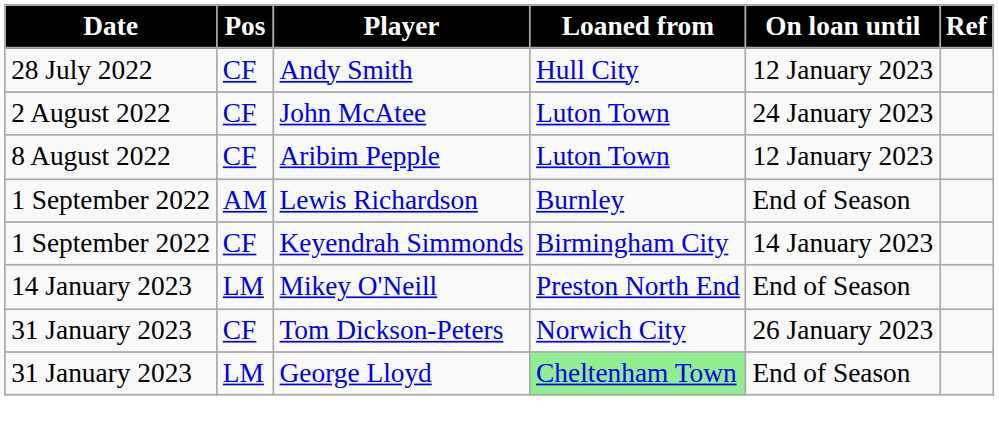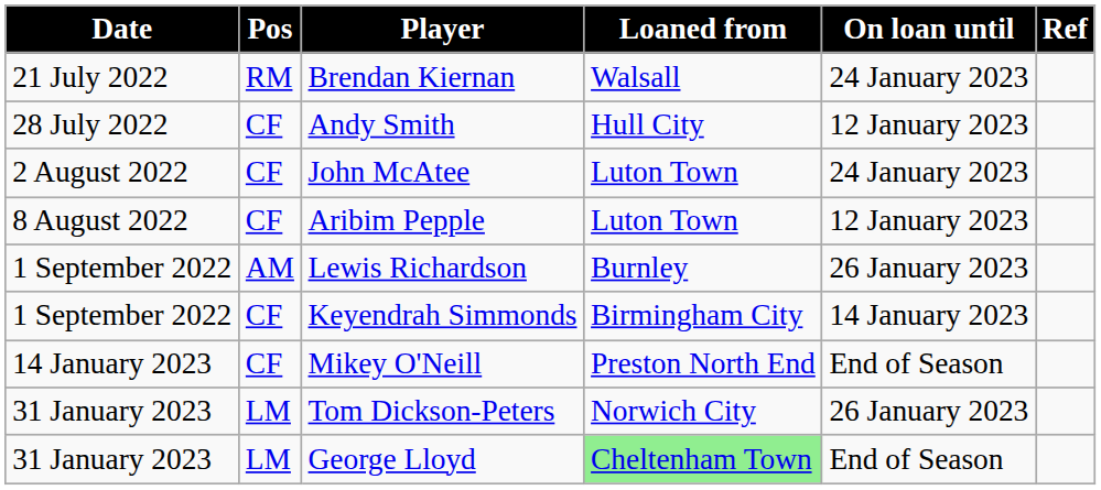+ row: 21 July 2022 | RM | Brendan Kiernan | Walsall | 24 January 2023
Lewis Richardson | On loan until: End of Season -> 26 January 2023
Mikey O'Neill | Pos: LM -> CF
Tom Dickson-Peters | Pos: CF -> LM
